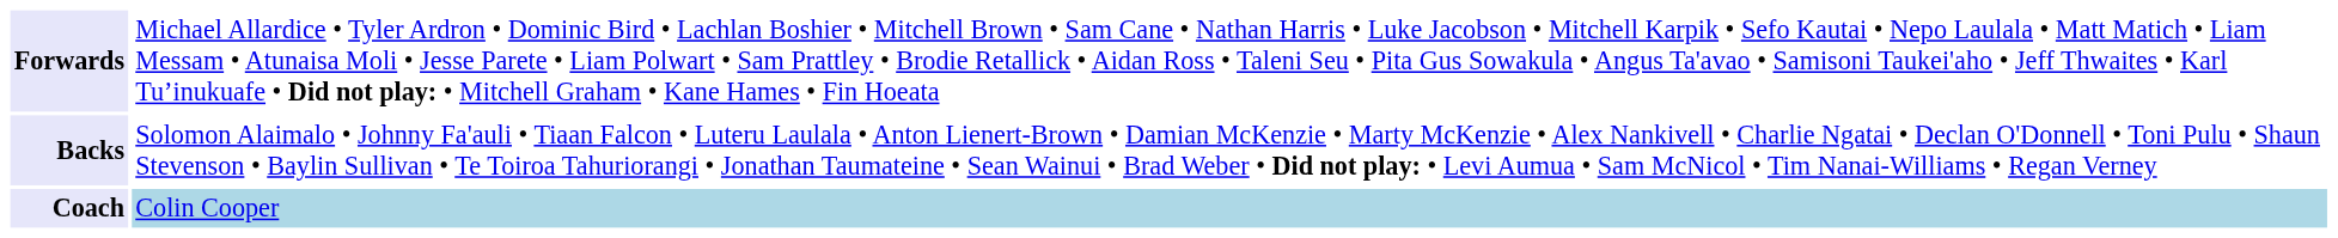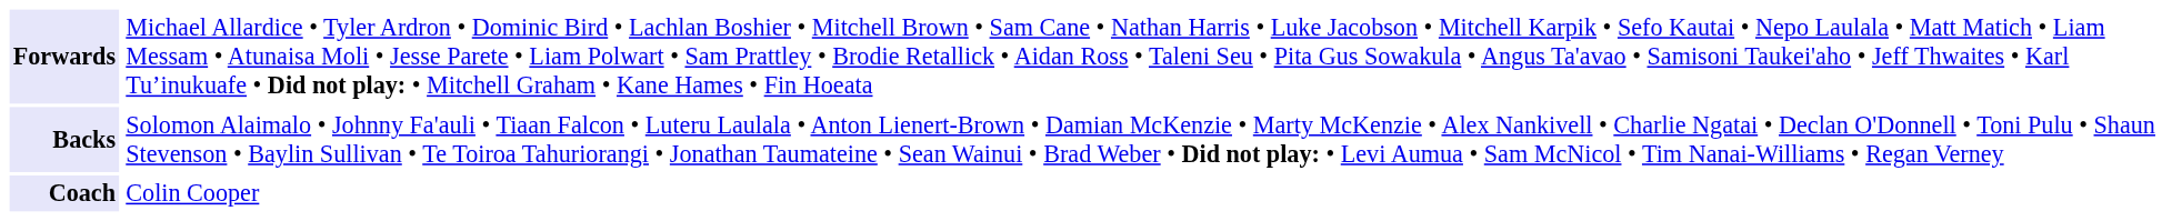Coach | column 2: lightblue background -> no background
